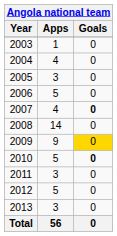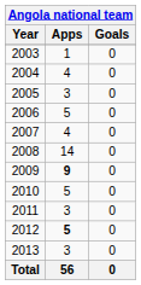2007 | Goals: bold -> normal
2009 | Apps: normal -> bold
2009 | Goals: gold background -> no background
2010 | Goals: bold -> normal
2012 | Apps: normal -> bold
